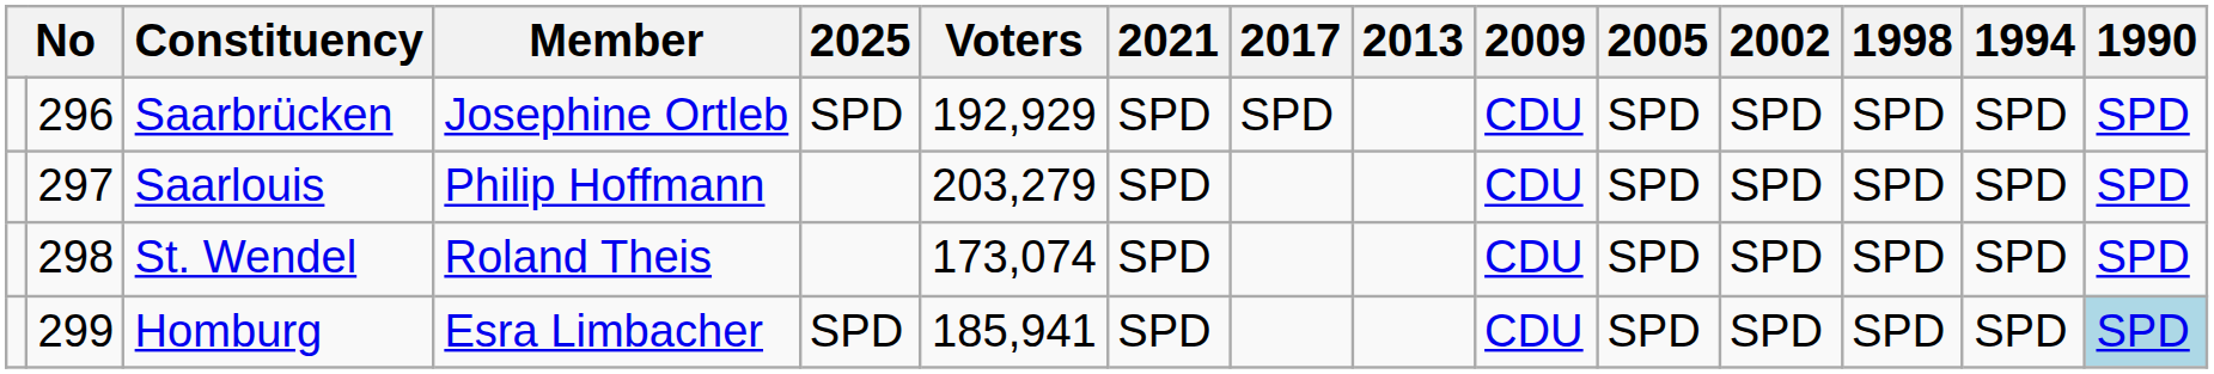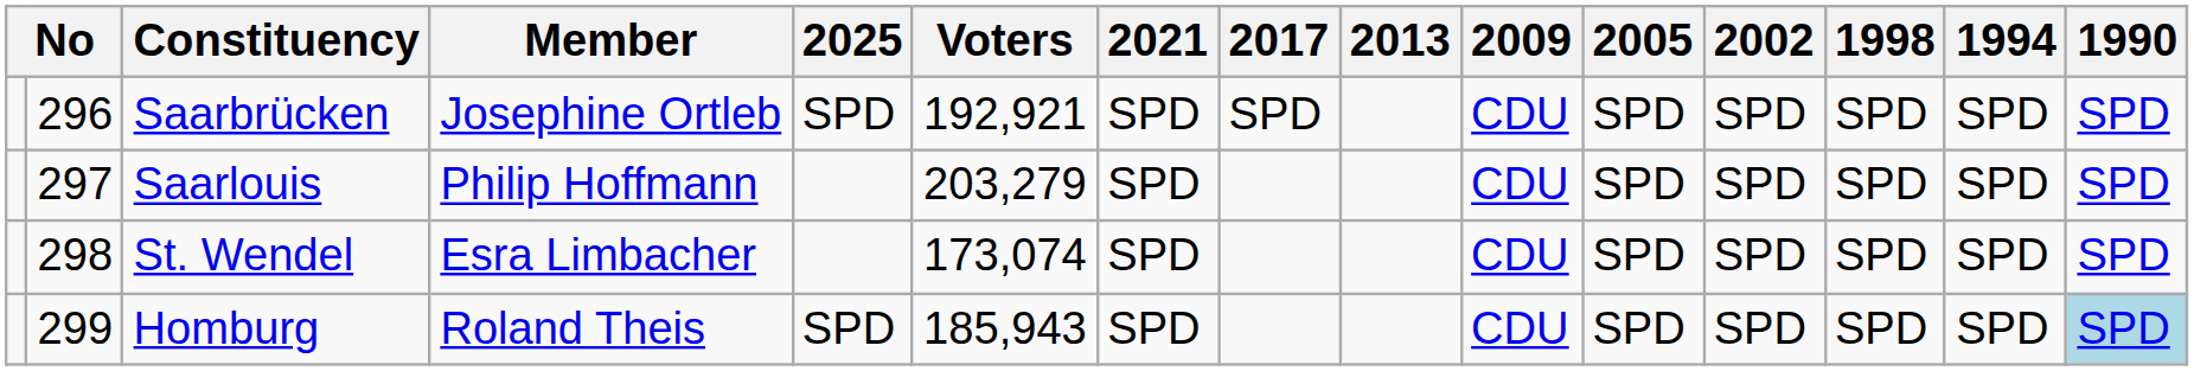Saarbrücken | Voters: 192,929 -> 192,921
St. Wendel | Member: Roland Theis -> Esra Limbacher
Homburg | Member: Esra Limbacher -> Roland Theis
Homburg | Voters: 185,941 -> 185,943
